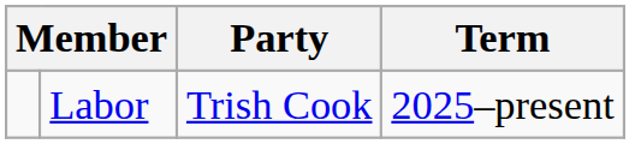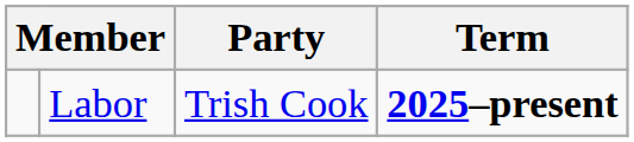Labor | Term: normal -> bold
